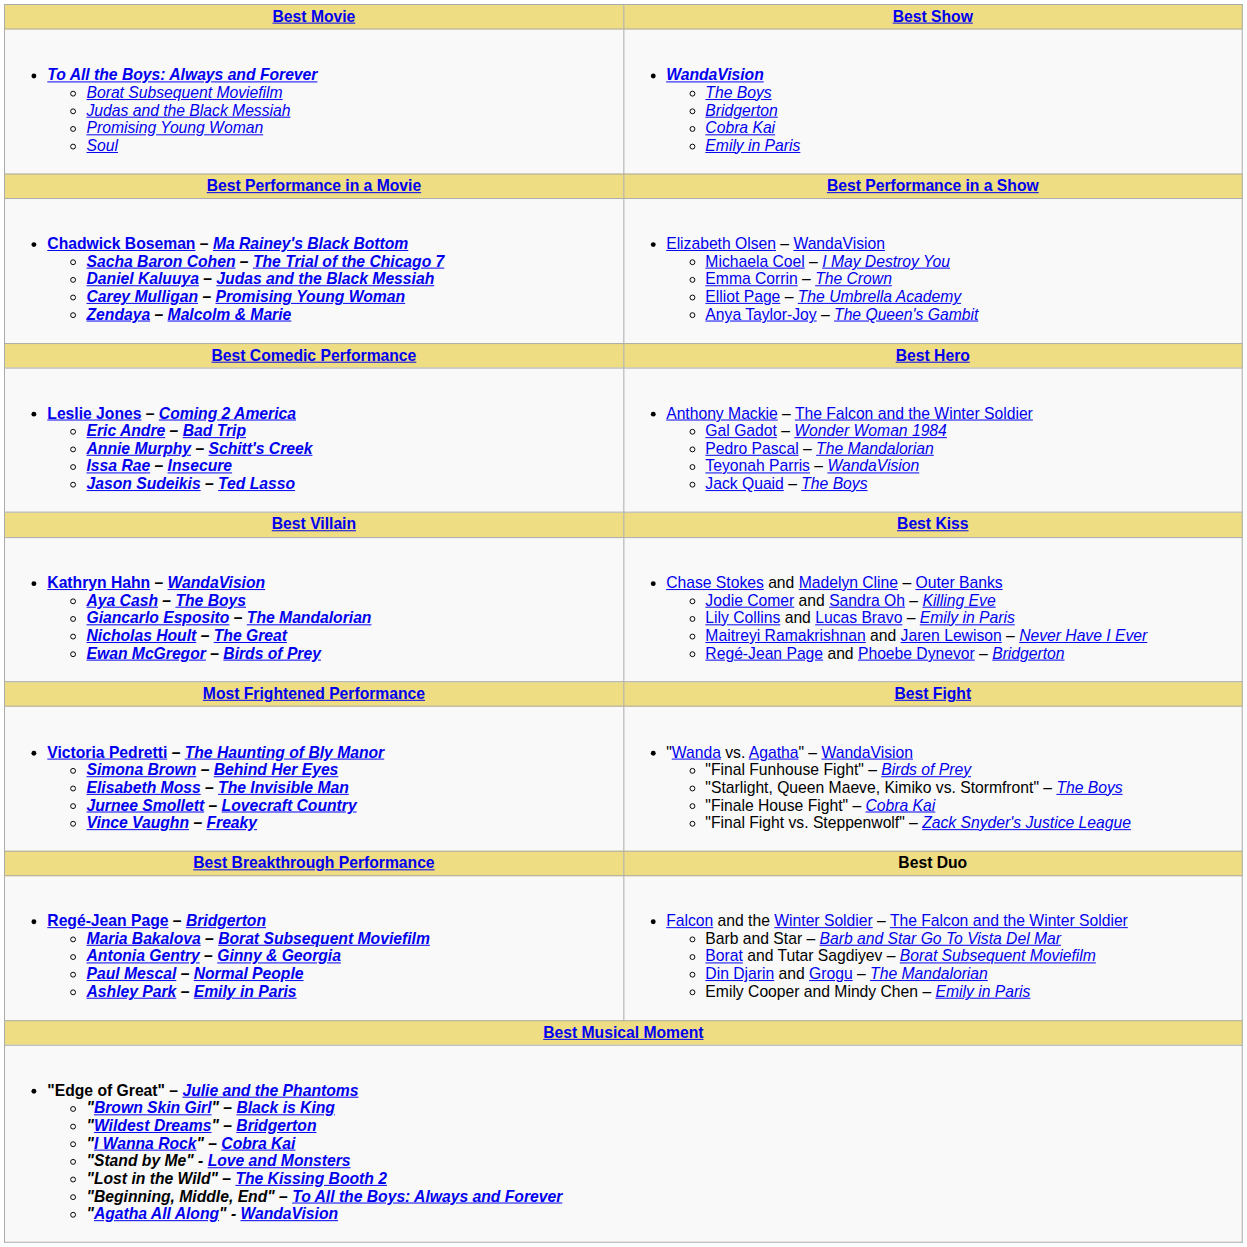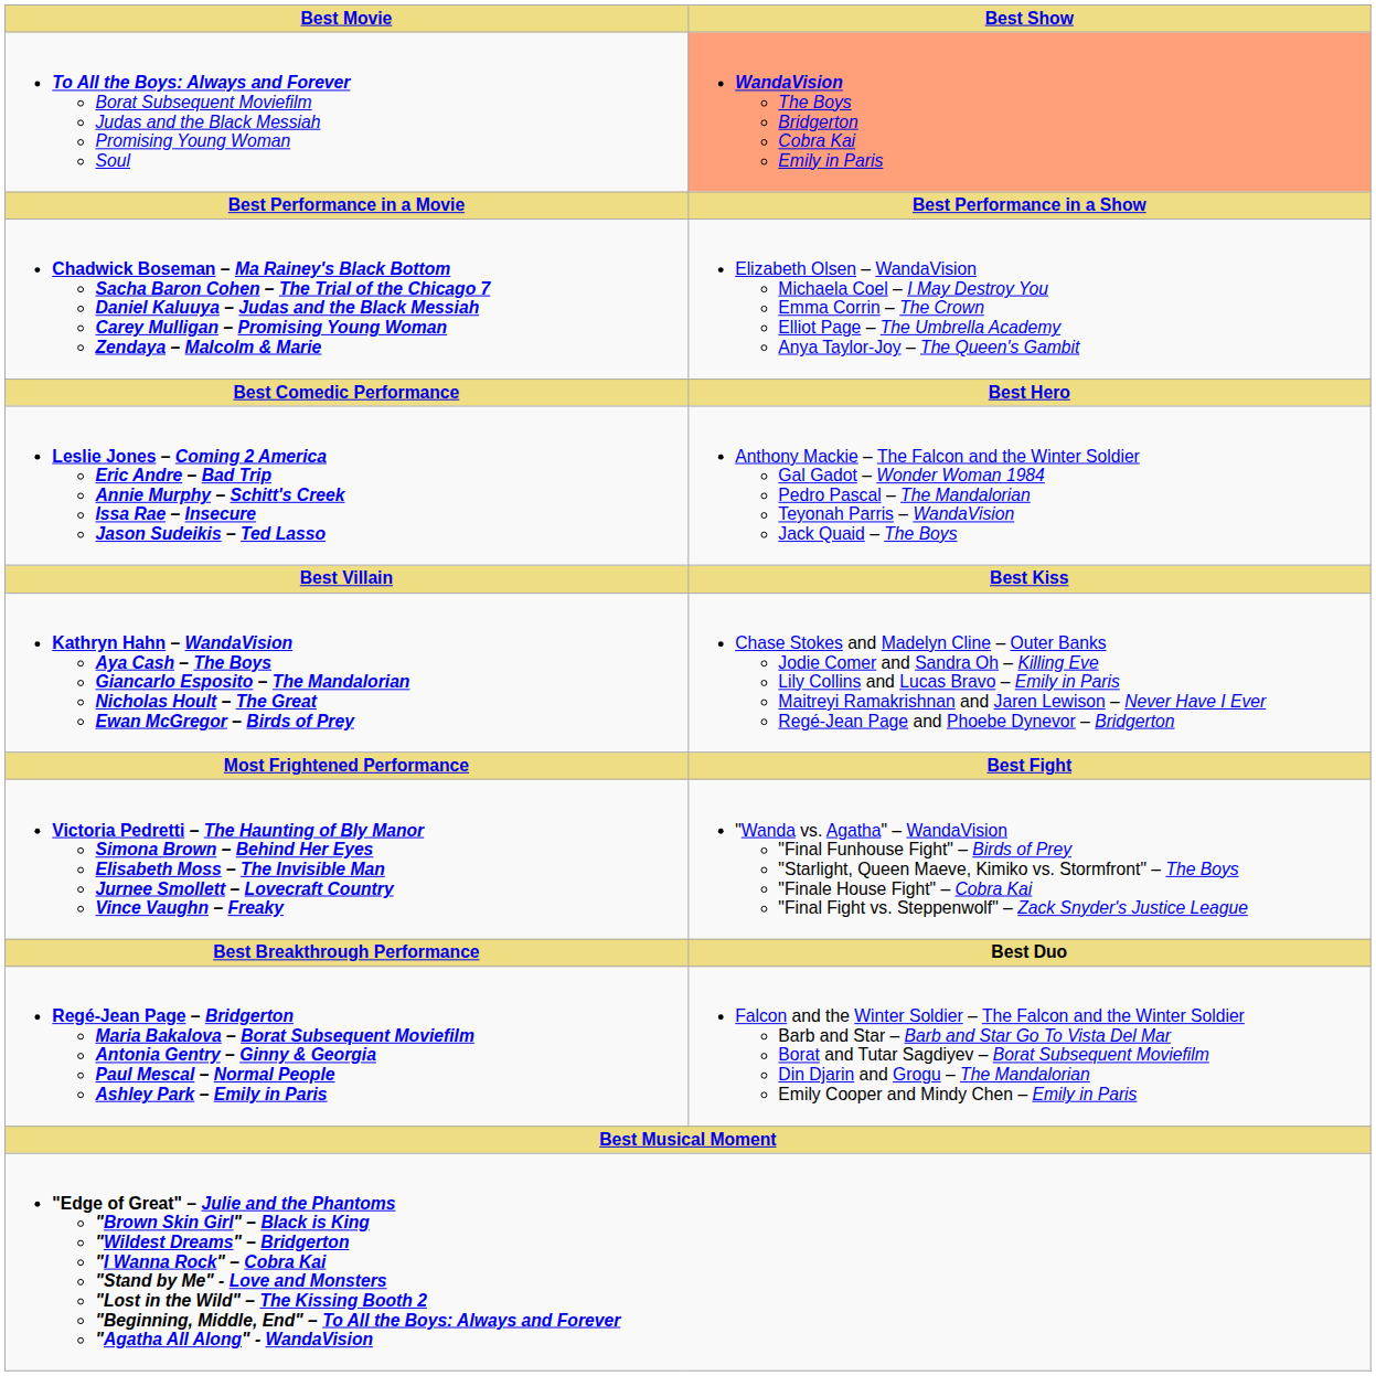row 2 | Best Show: no background -> lightsalmon background
